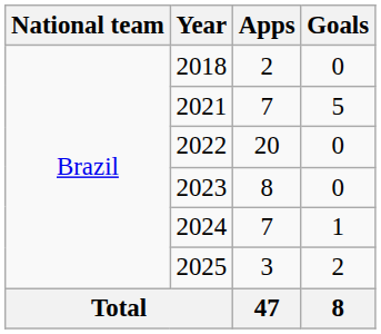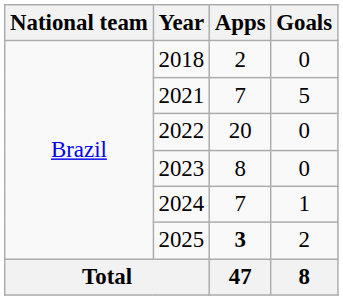2025 | Apps: normal -> bold
